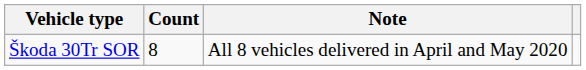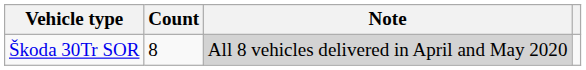row 2 | Note: no background -> lightgrey background
